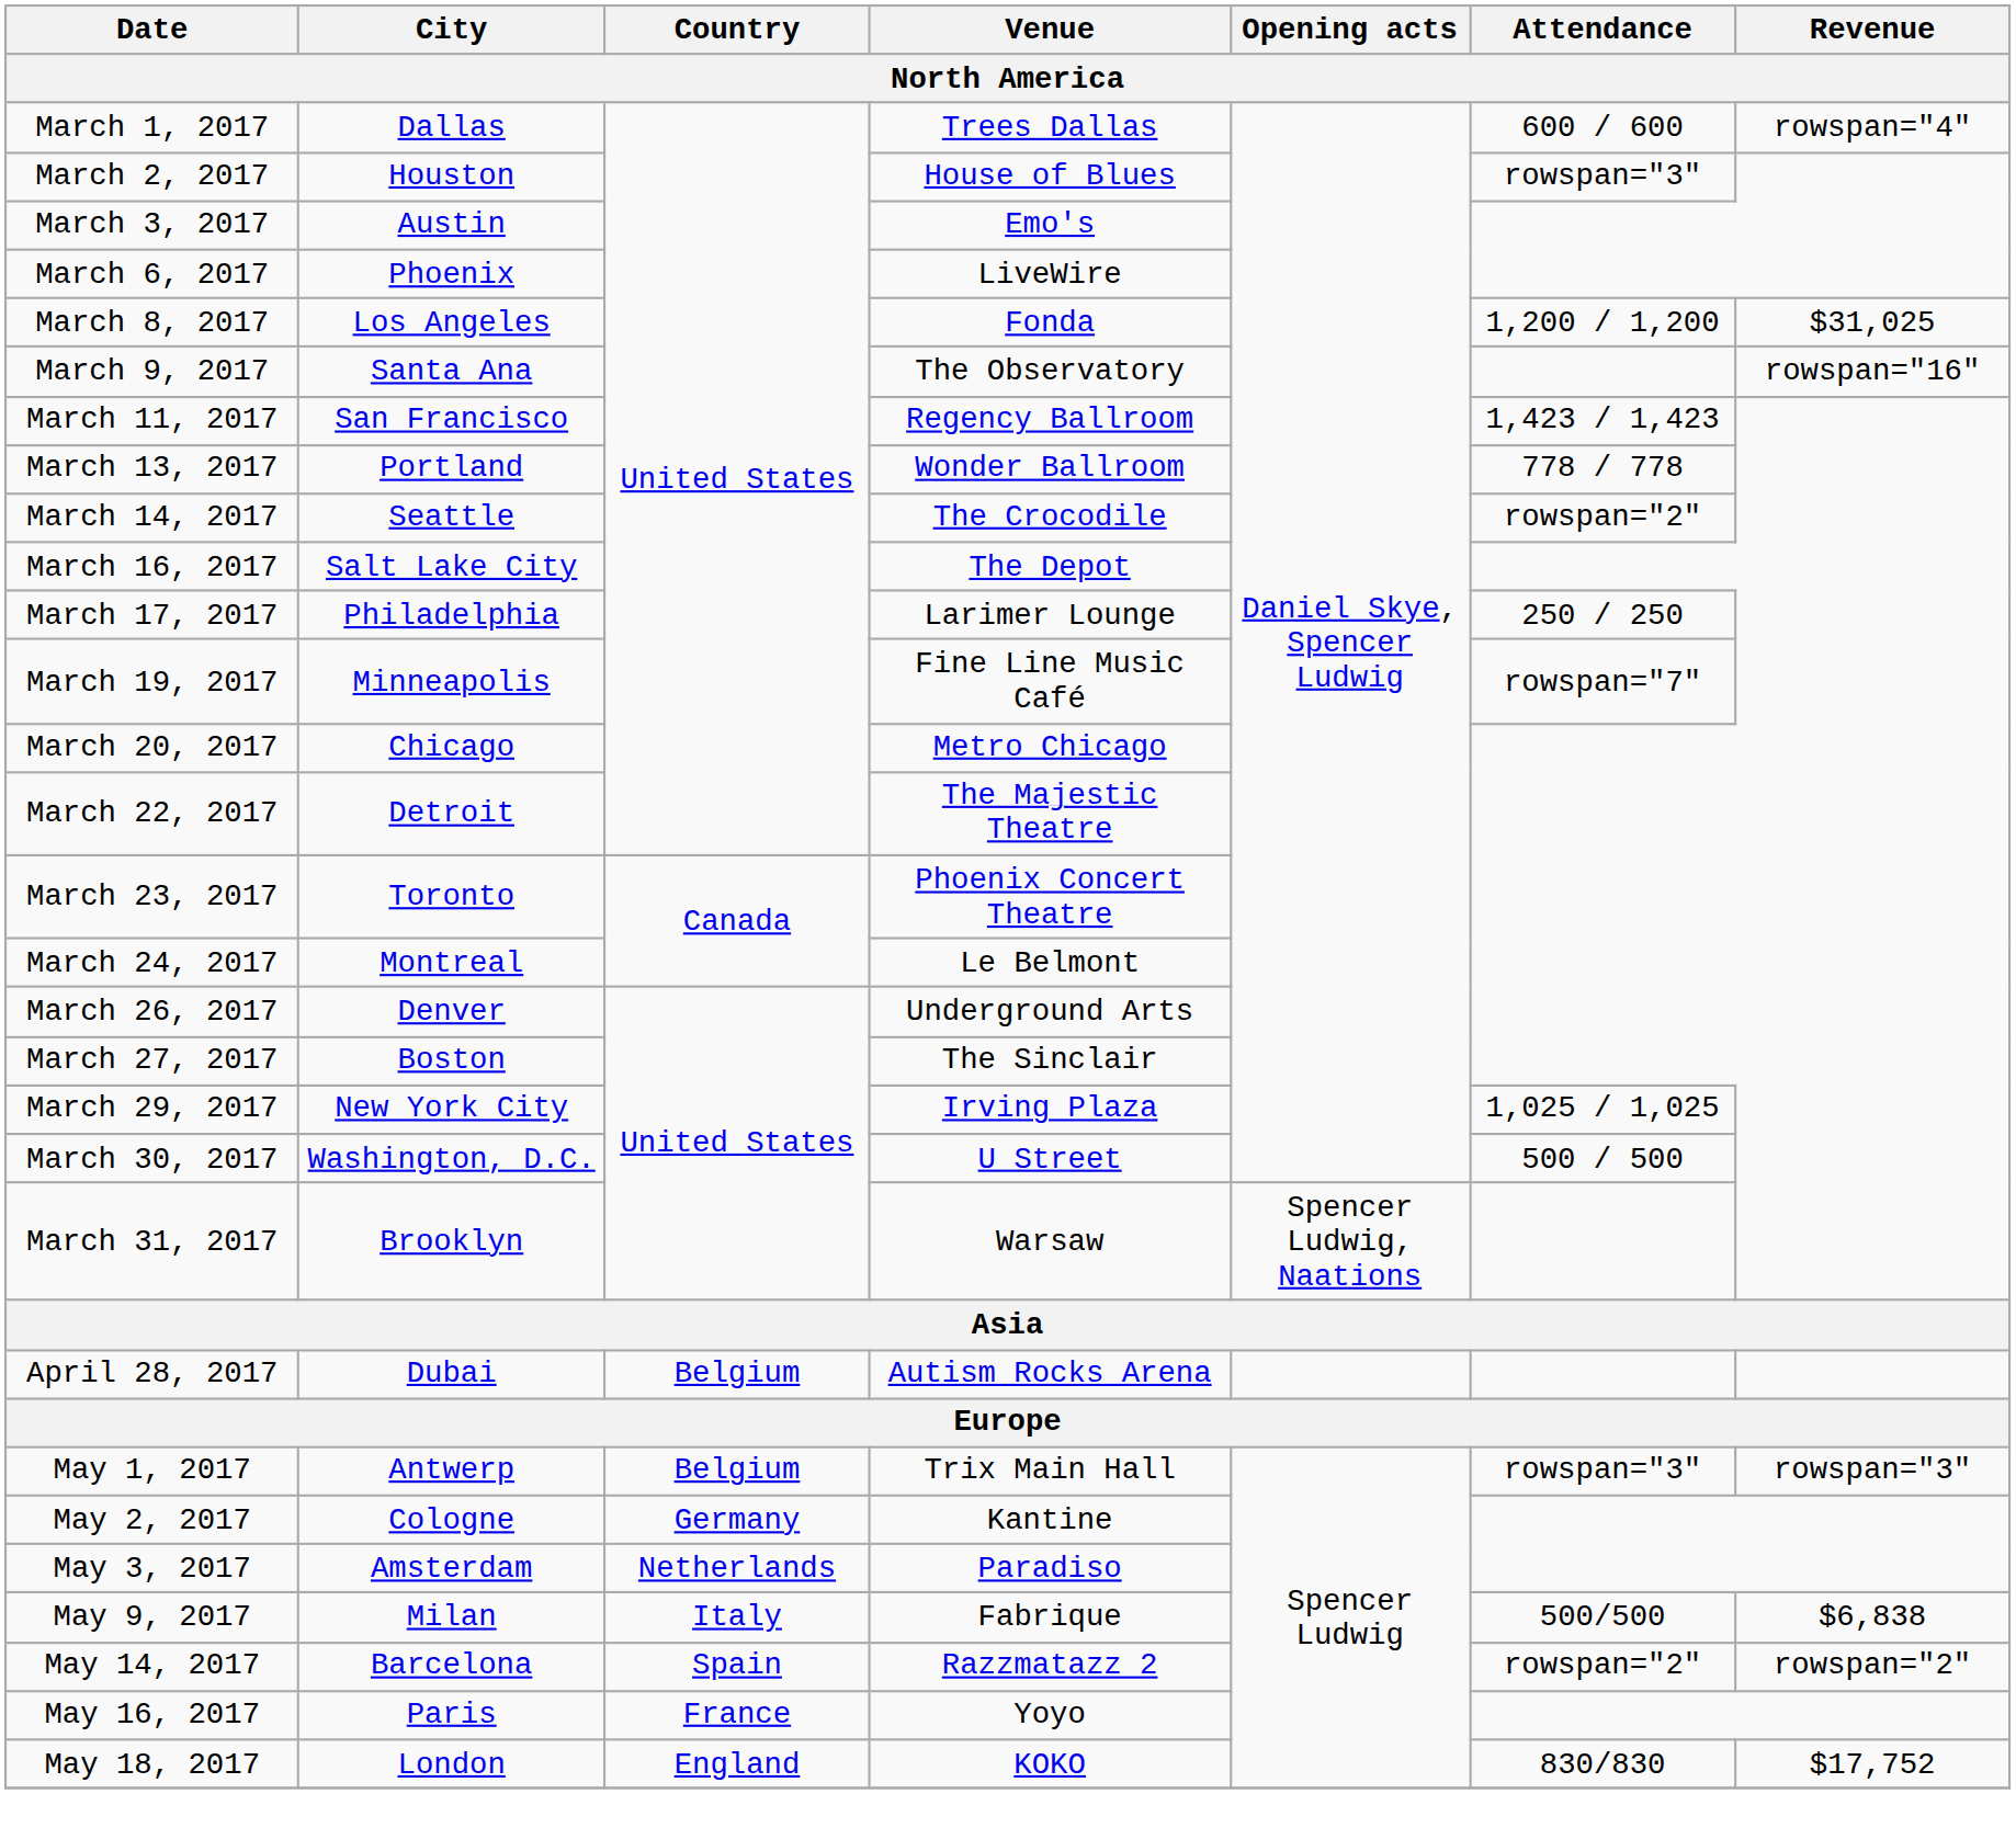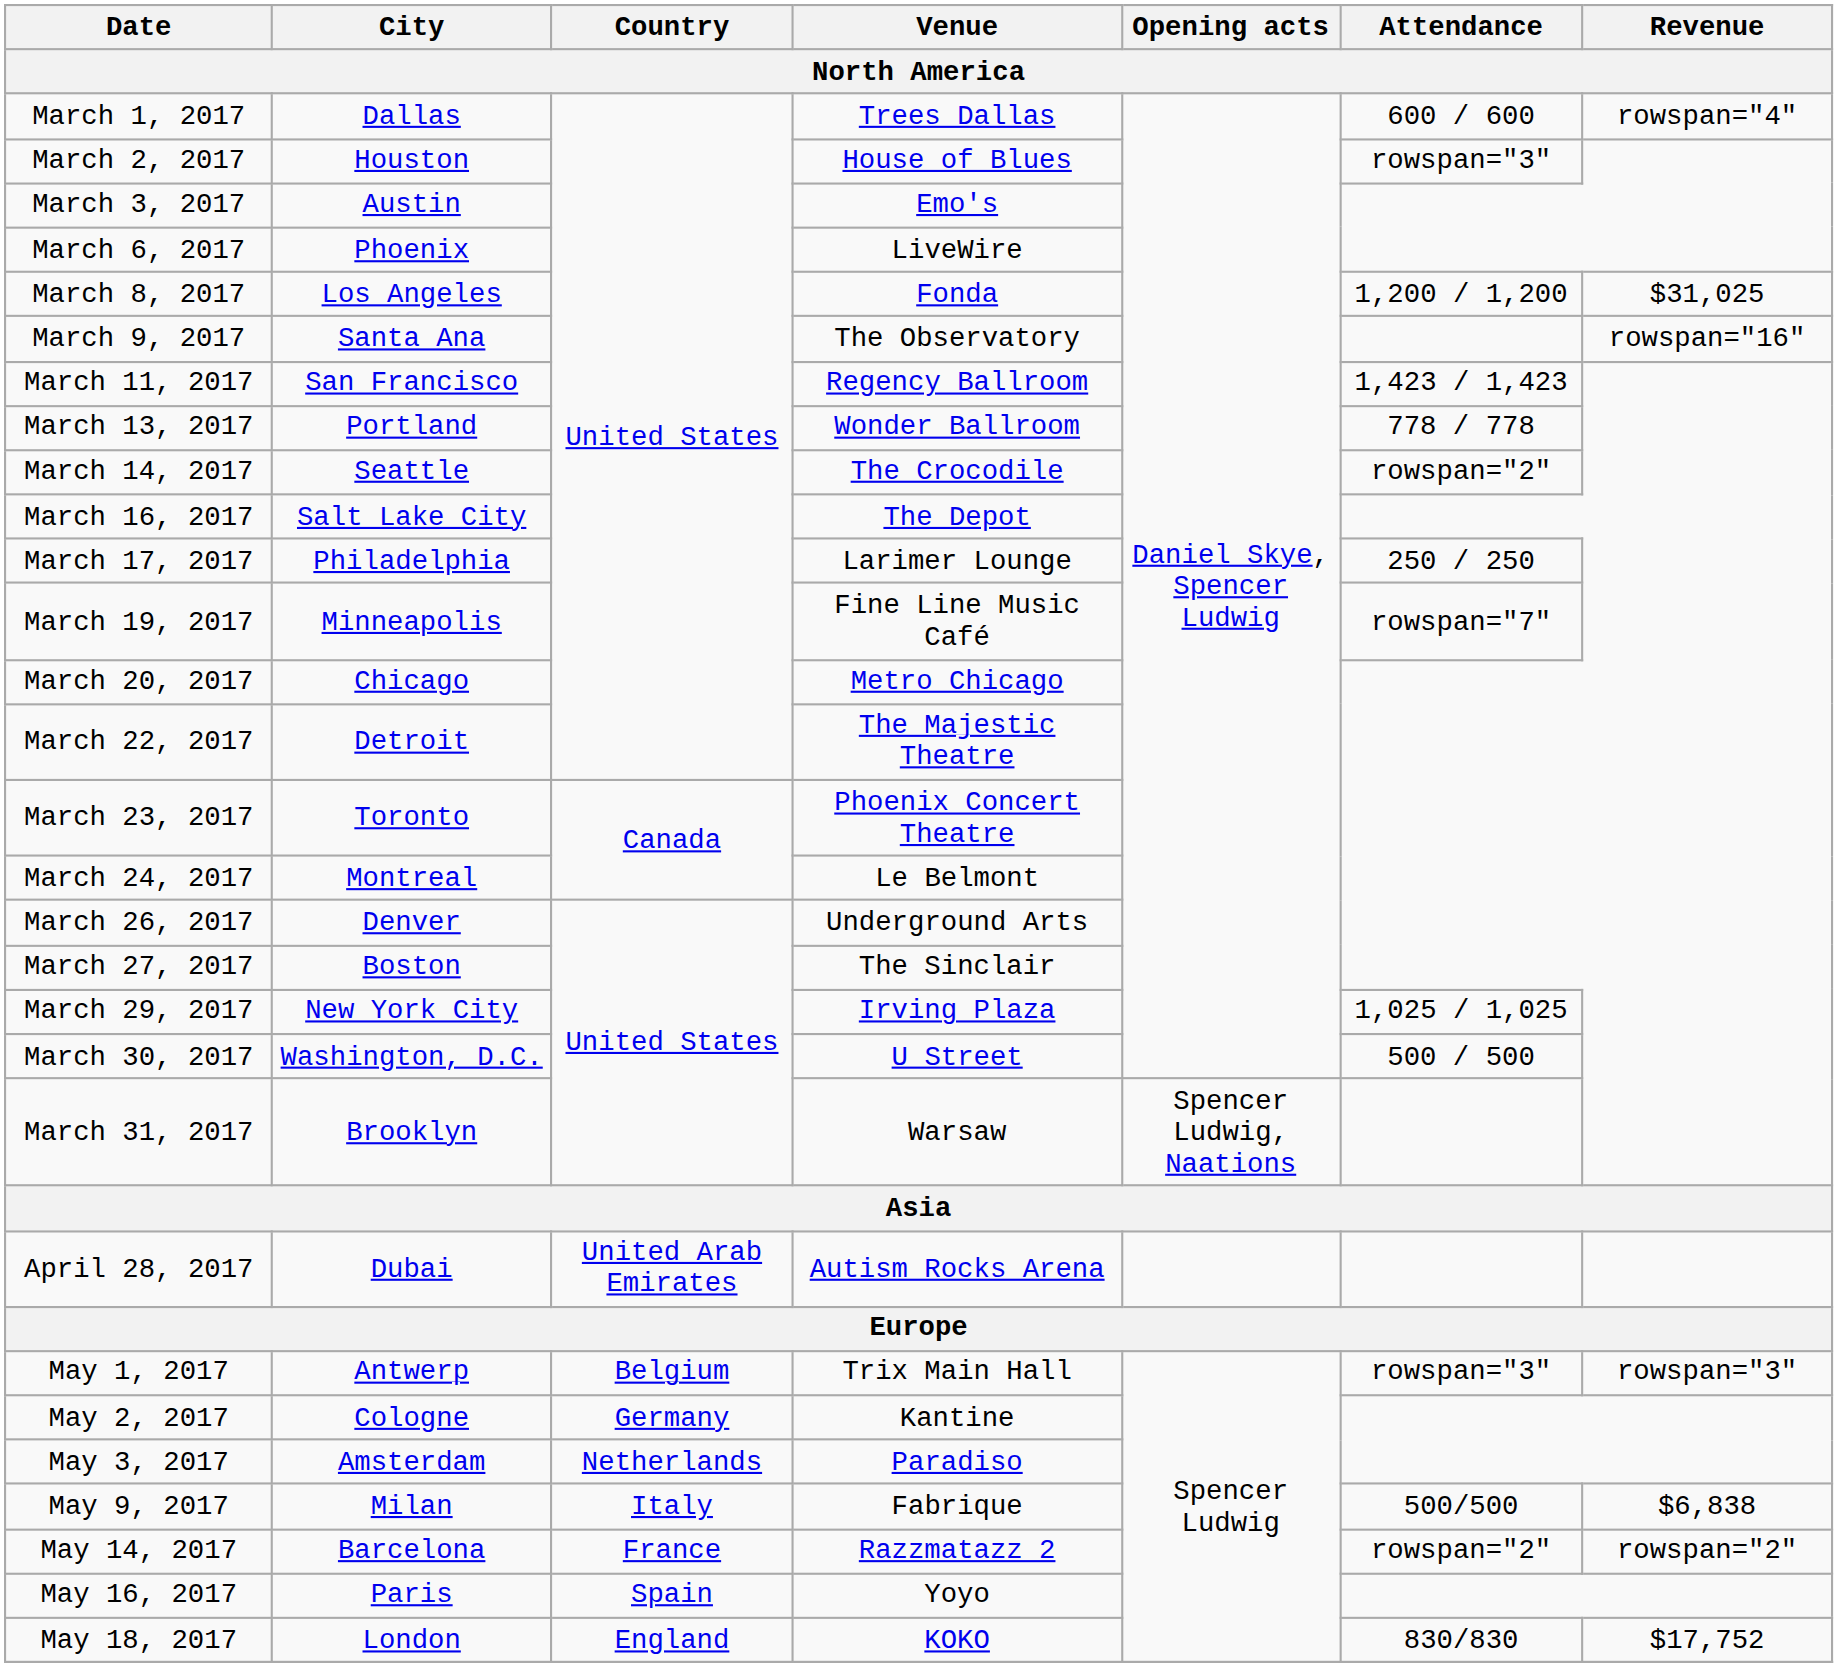April 28, 2017 | Country: Belgium -> United Arab Emirates
May 14, 2017 | Country: Spain -> France
May 16, 2017 | Country: France -> Spain
